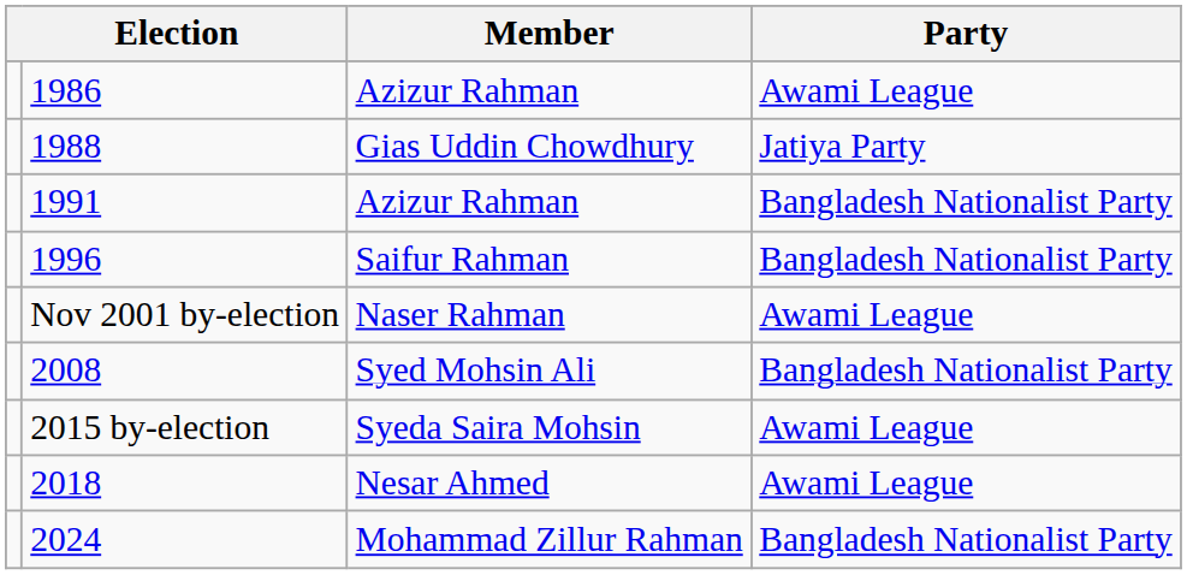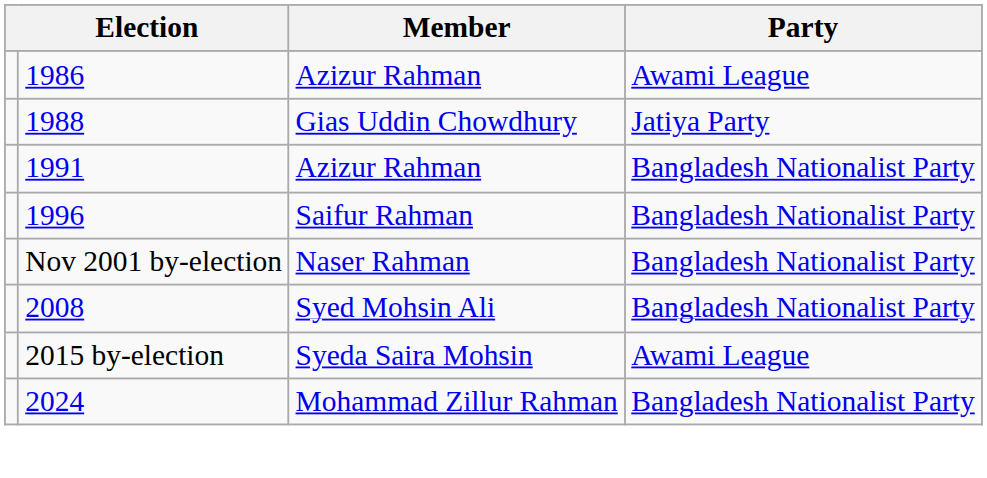Nov 2001 by-election | Party: Awami League -> Bangladesh Nationalist Party
- row: 2018 | Nesar Ahmed | Awami League
